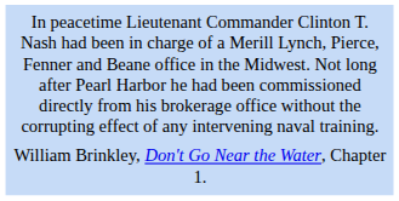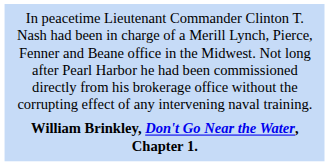row 2 | column 1: normal -> bold
